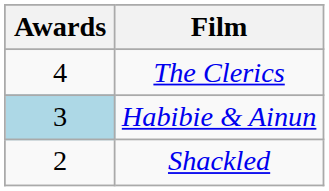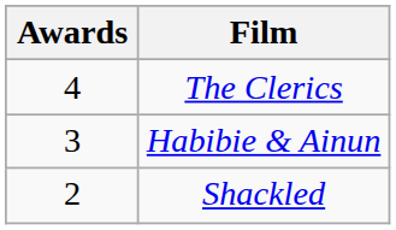Habibie & Ainun | Awards: lightblue background -> no background
